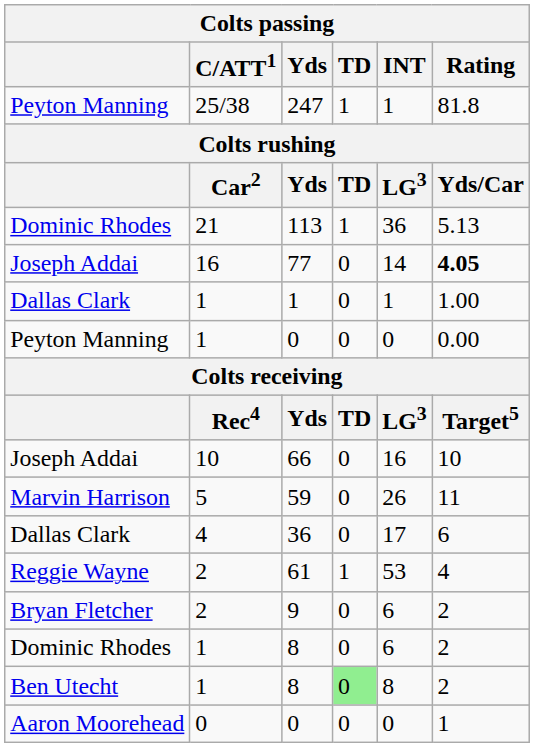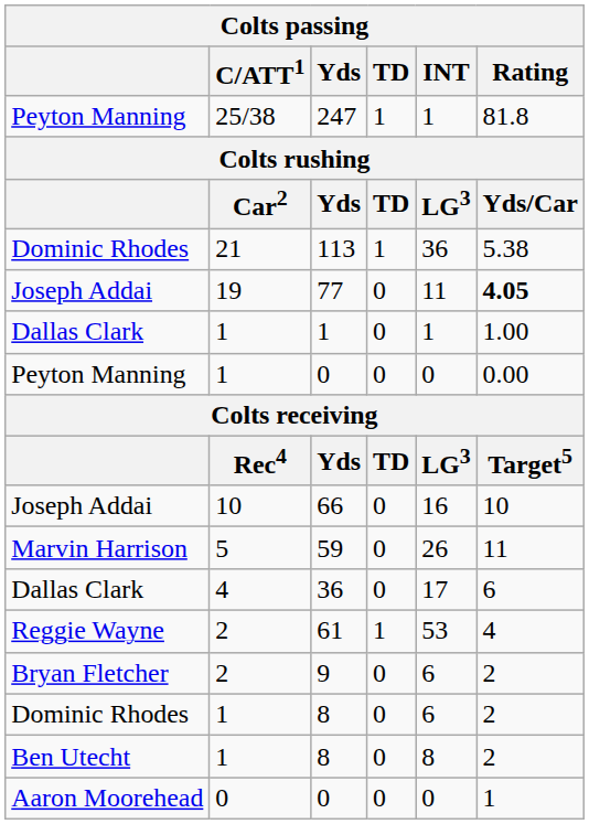113 | Rating: 5.13 -> 5.38
77 | C/ATT1: 16 -> 19
77 | INT: 14 -> 11
Ben Utecht / 8 | TD: lightgreen background -> no background
